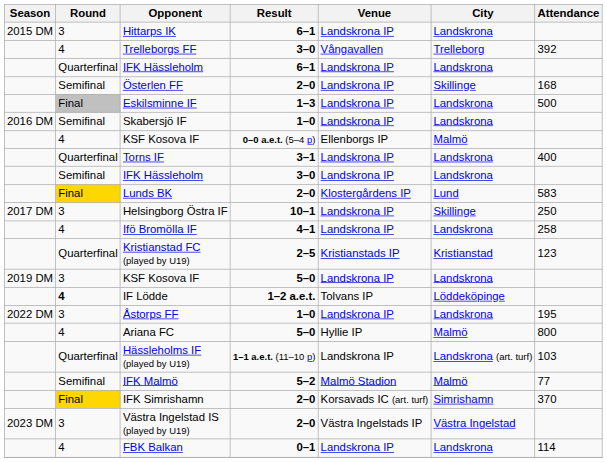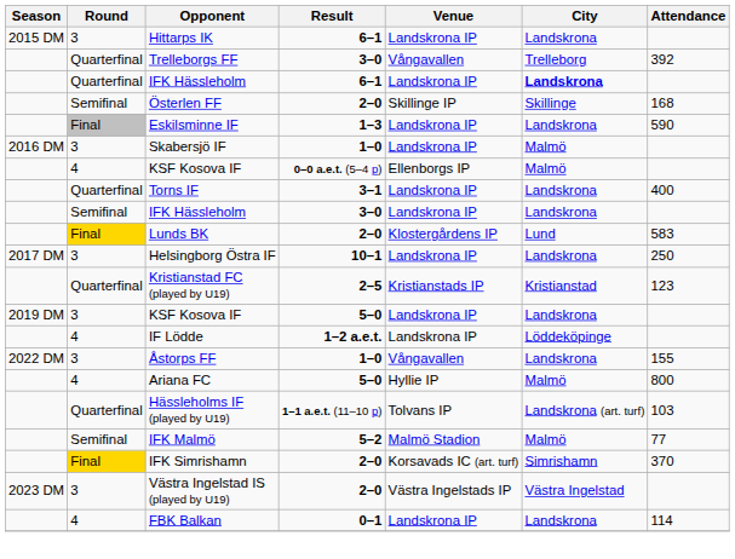Trelleborgs FF | Round: 4 -> Quarterfinal
IFK Hässleholm / 6–1 | City: normal -> bold
Österlen FF | Venue: Landskrona IP -> Skillinge IP
Eskilsminne IF | Attendance: 500 -> 590
Skabersjö IF | Round: Semifinal -> 3
Skabersjö IF | City: Landskrona -> Malmö
Helsingborg Östra IF | City: Skillinge -> Landskrona
- row: 4 | Ifö Bromölla IF | 4–1 | Landskrona IP | Landskrona | 258
IF Lödde | Round: bold -> normal
IF Lödde | Venue: Tolvans IP -> Landskrona IP
Åstorps FF | Venue: Landskrona IP -> Vångavallen
Åstorps FF | Attendance: 195 -> 155
Hässleholms IF (played by U19) | Venue: Landskrona IP -> Tolvans IP
